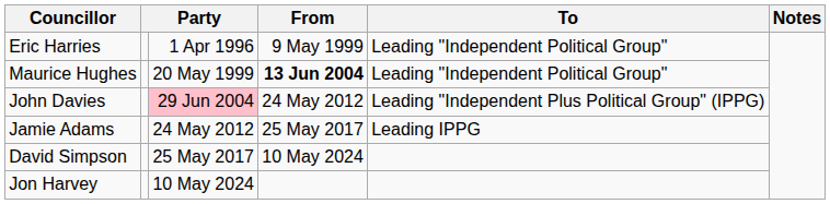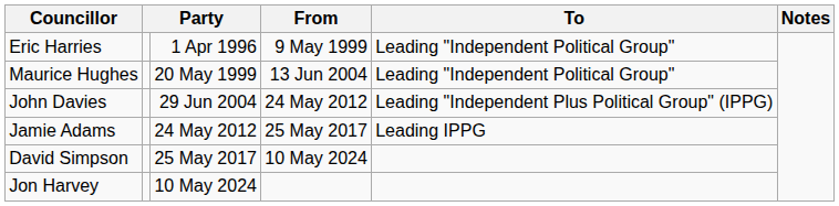Maurice Hughes | From: bold -> normal
John Davies | column 3: pink background -> no background
